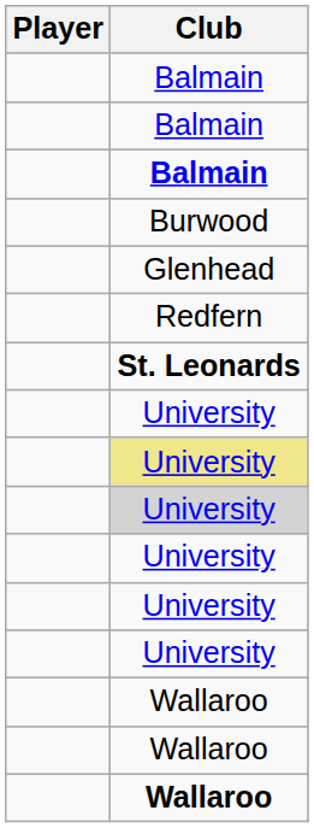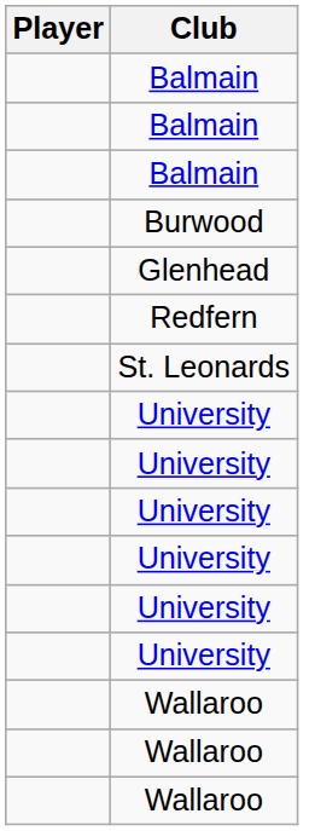row 4 | Club: bold -> normal
row 8 | Club: bold -> normal
row 10 | Club: khaki background -> no background
row 11 | Club: lightgrey background -> no background
row 17 | Club: bold -> normal
